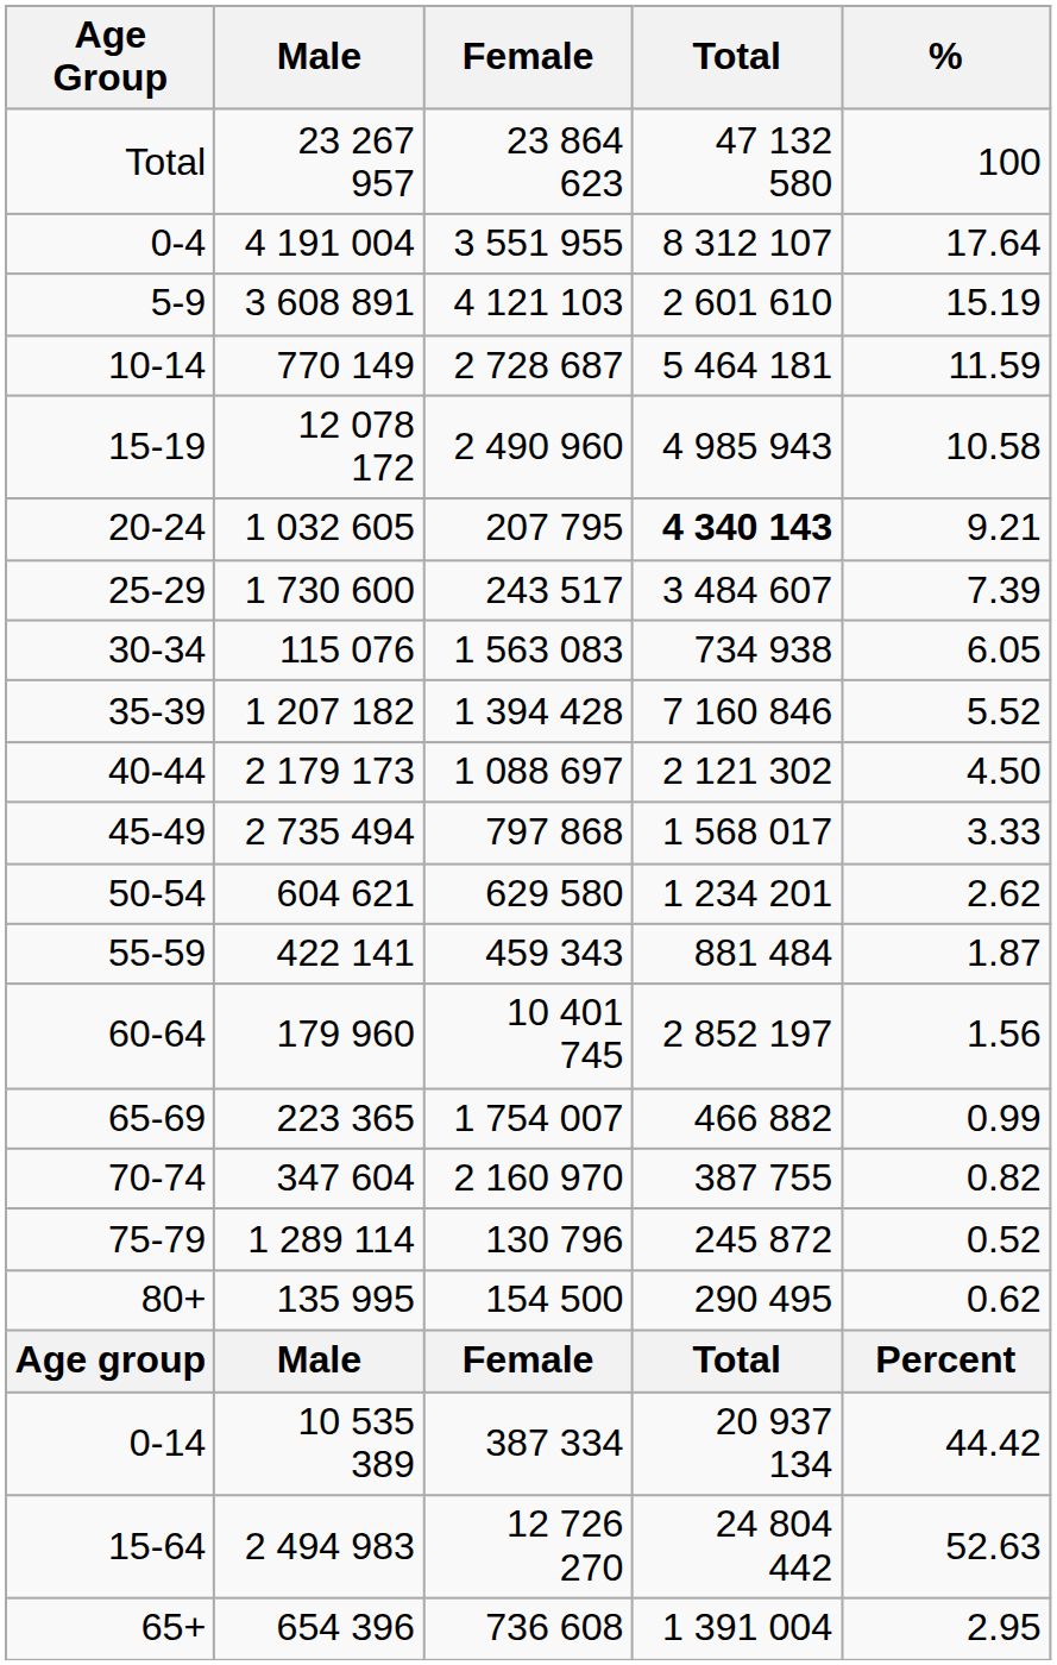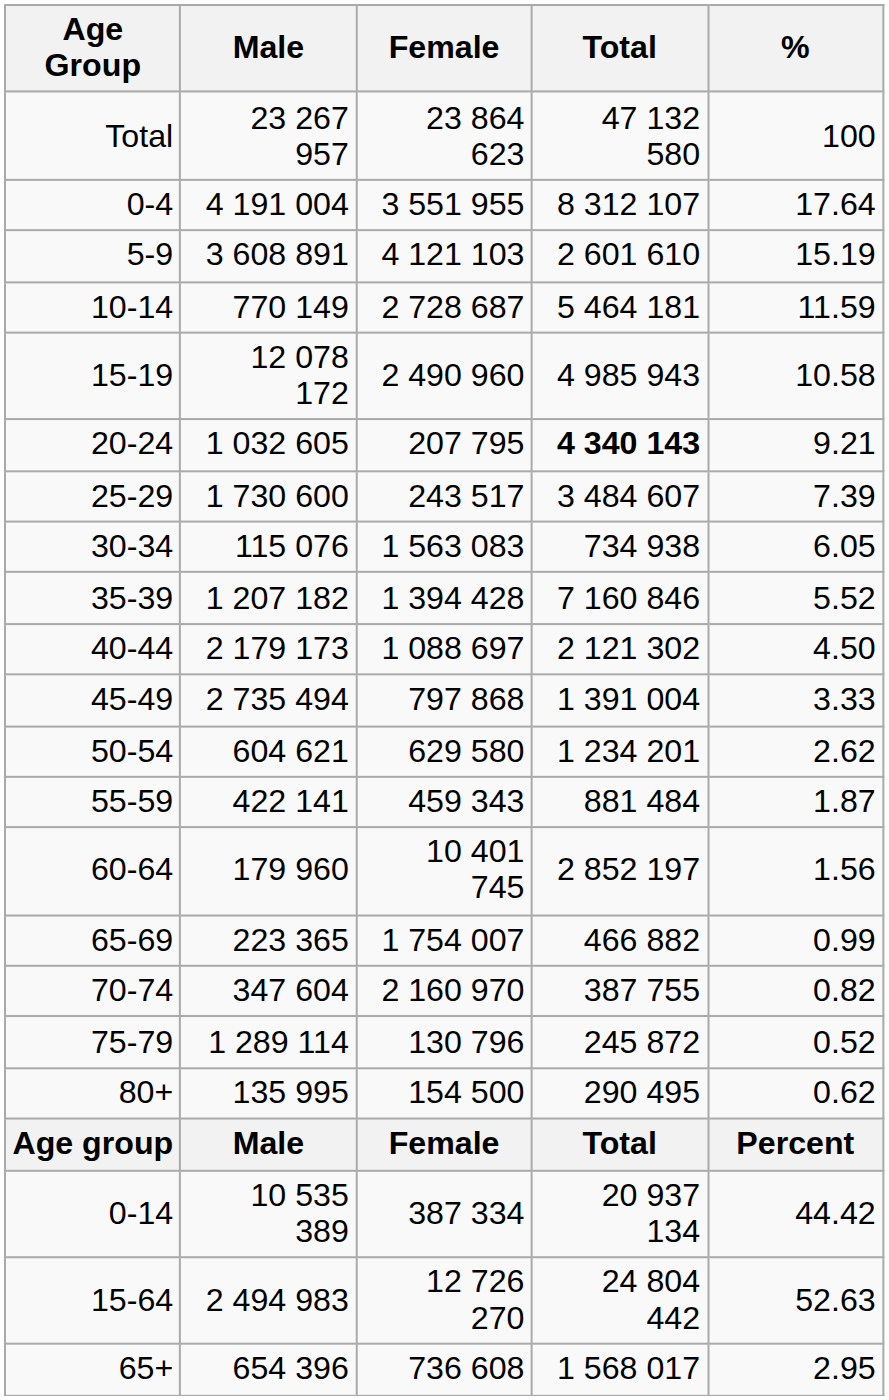45-49 | Total: 1 568 017 -> 1 391 004
65+ | Total: 1 391 004 -> 1 568 017
